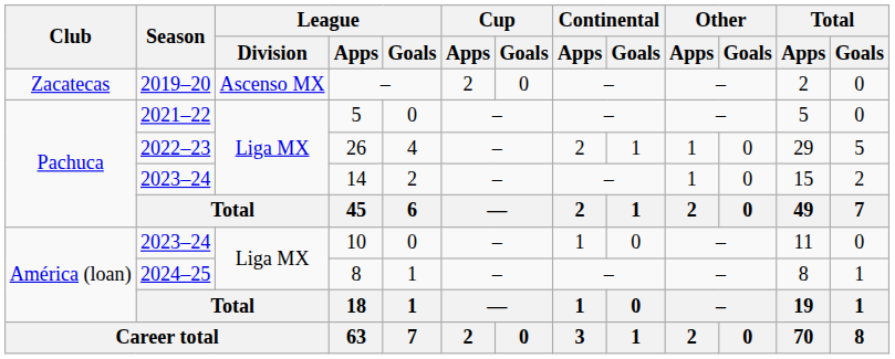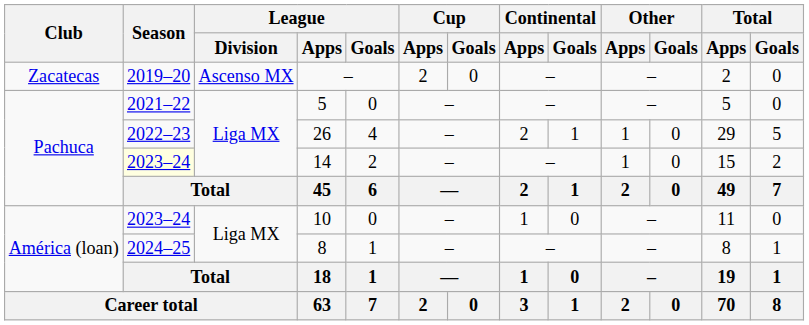14 | Season: no background -> lightyellow background
